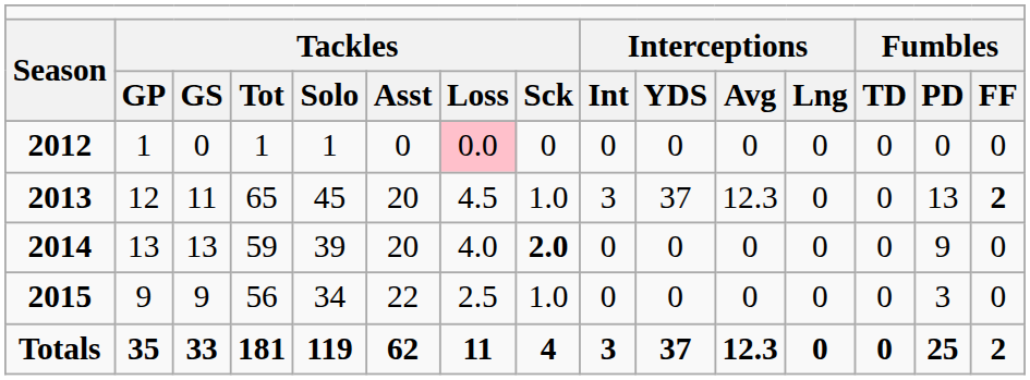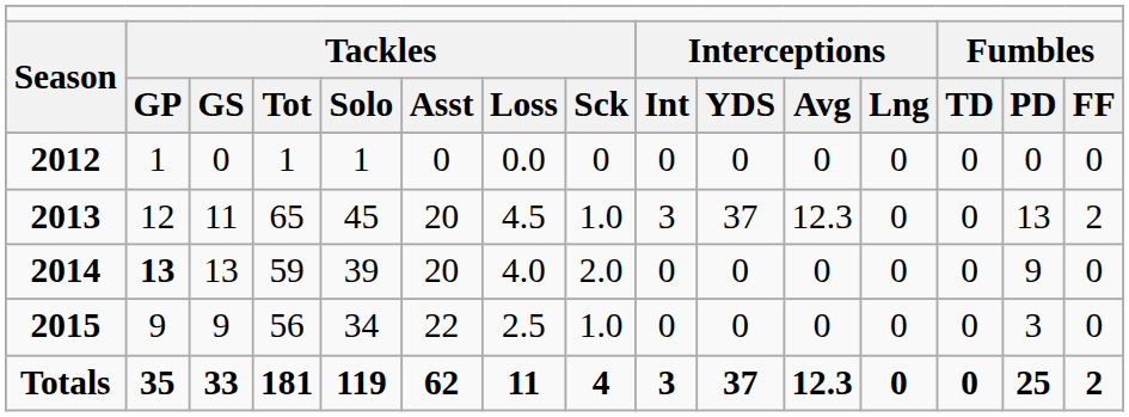2012 | column 7: pink background -> no background
2013 | column 15: bold -> normal
2014 | column 2: normal -> bold
2014 | column 8: bold -> normal
